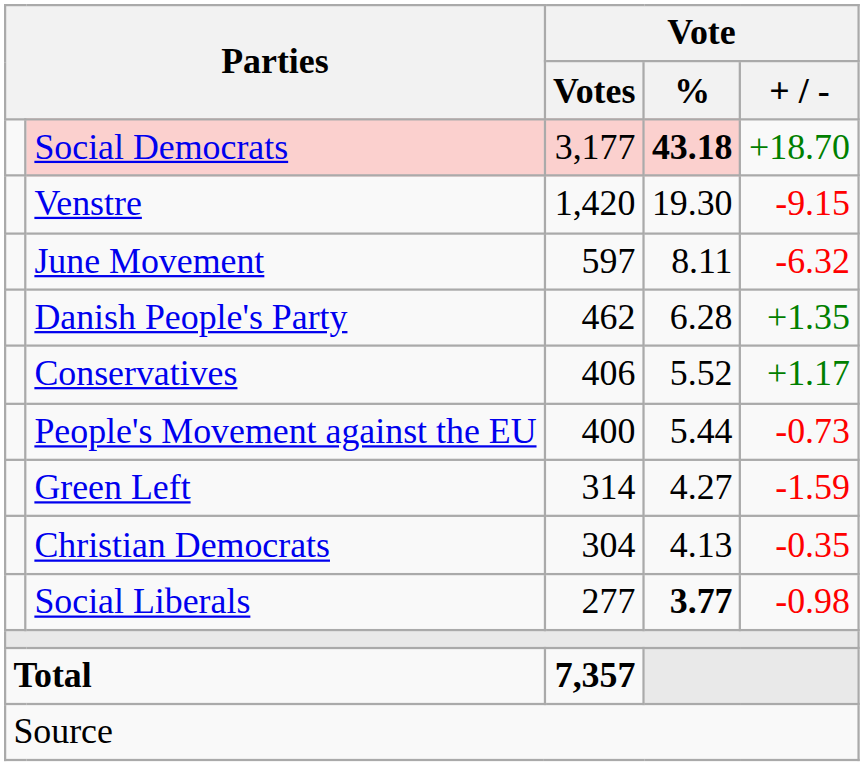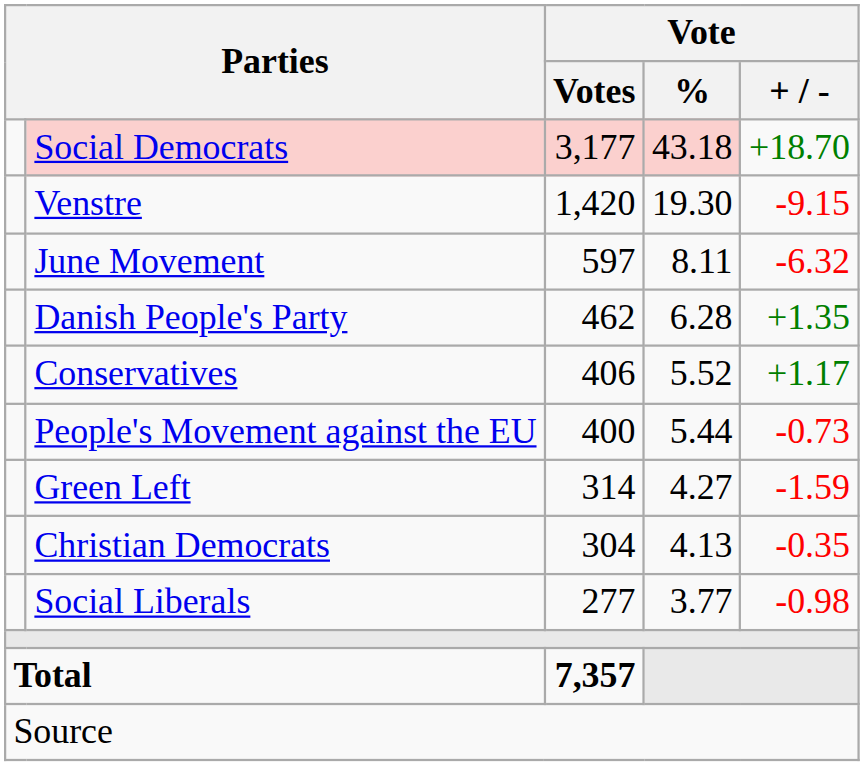Social Democrats | Vote / %: bold -> normal
Social Liberals | Vote / %: bold -> normal
